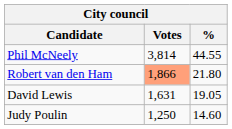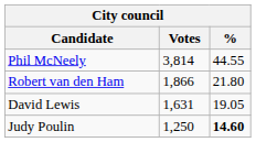Robert van den Ham | Votes: lightsalmon background -> no background
Judy Poulin | %: normal -> bold
